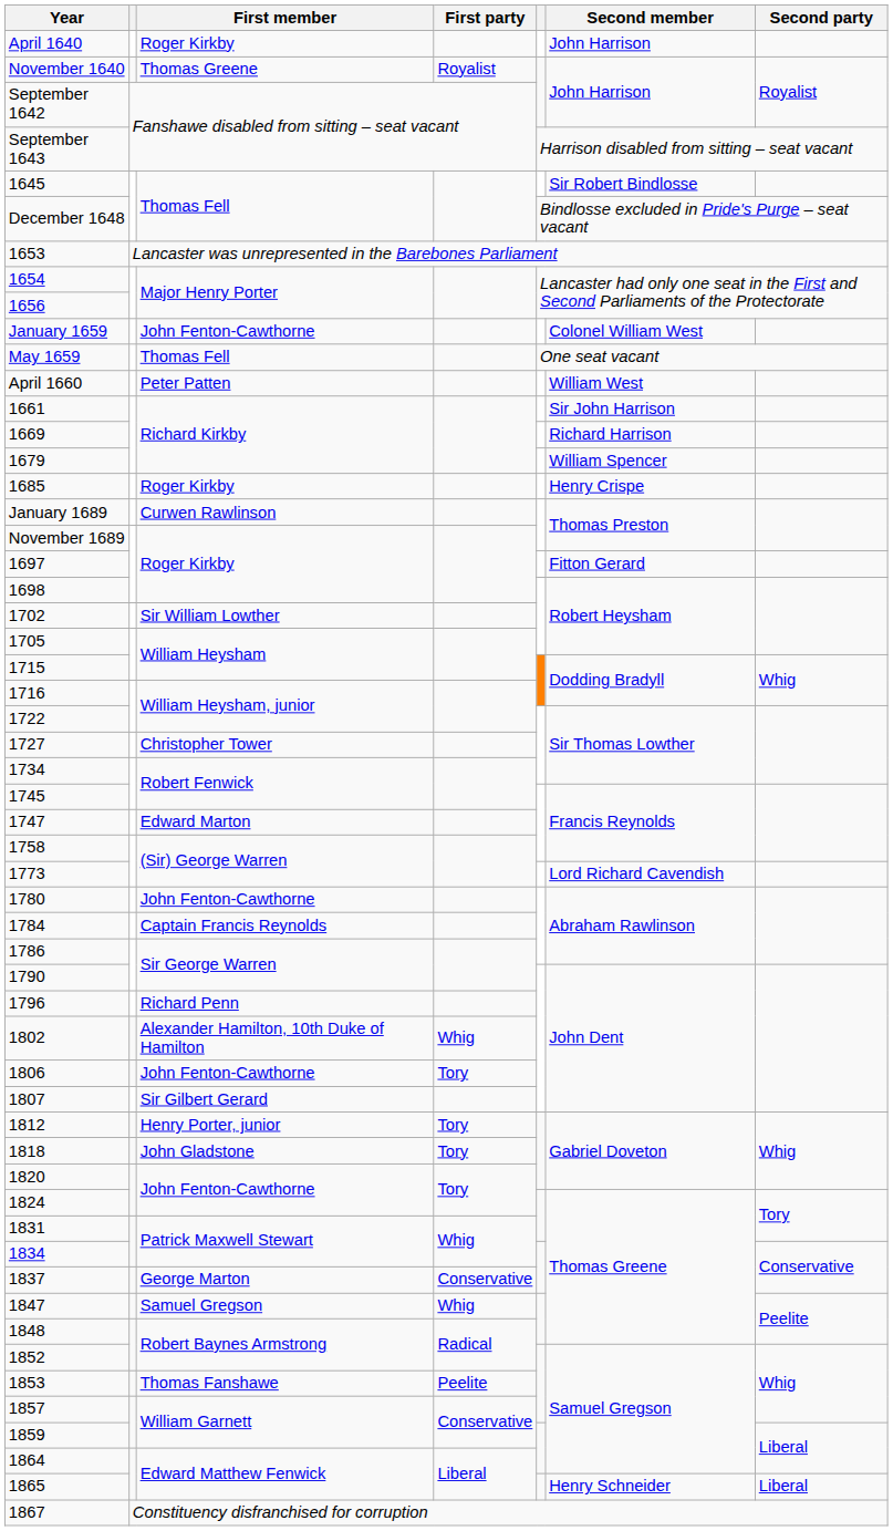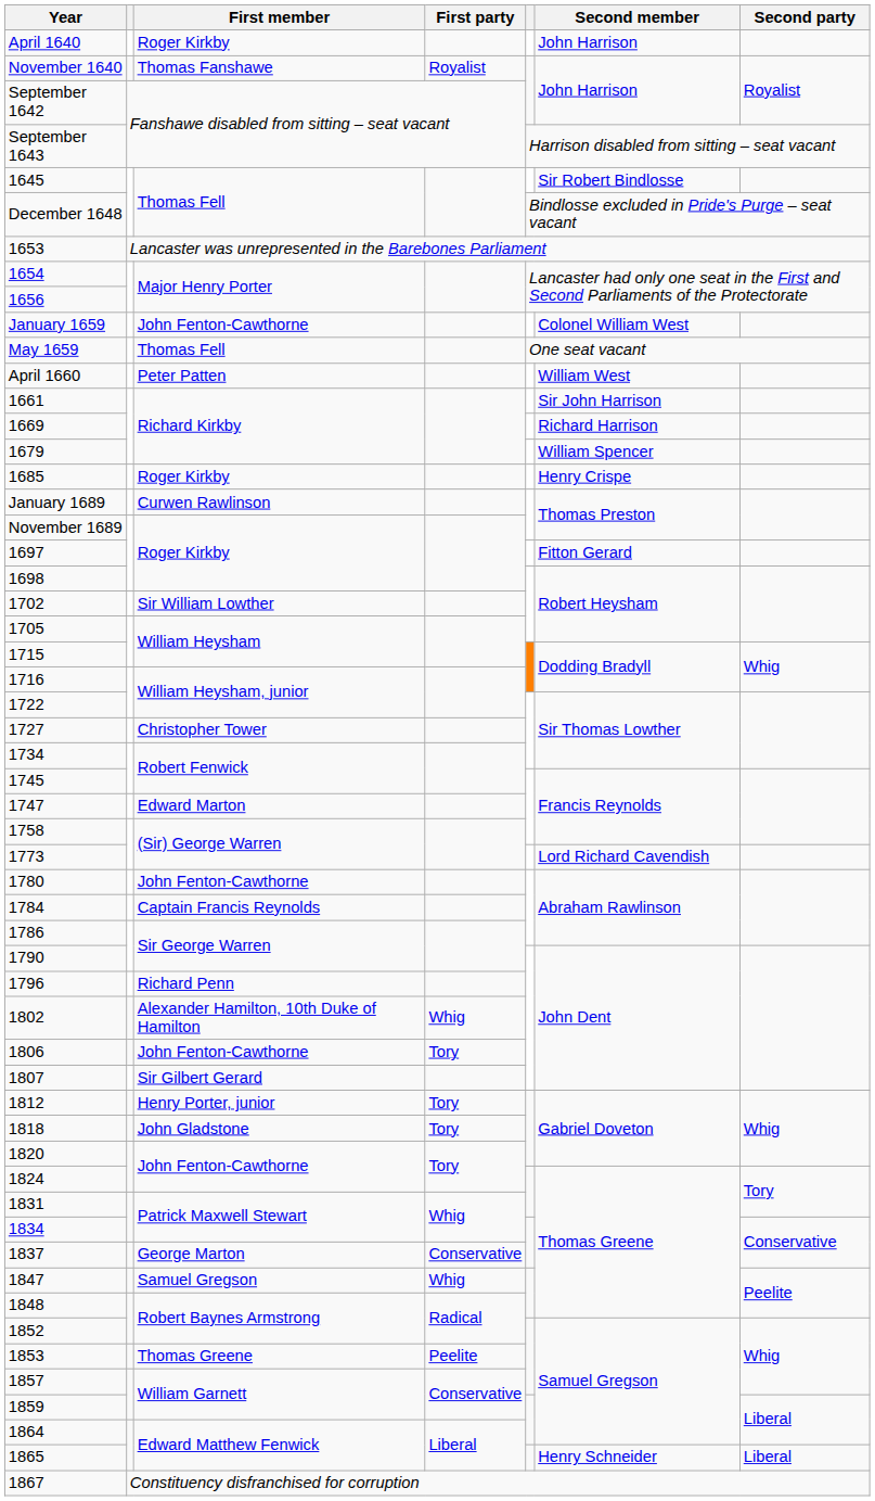November 1640 | First member: Thomas Greene -> Thomas Fanshawe
1853 | First member: Thomas Fanshawe -> Thomas Greene
